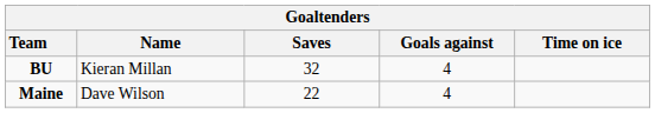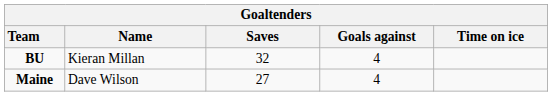Maine | Saves: 22 -> 27
